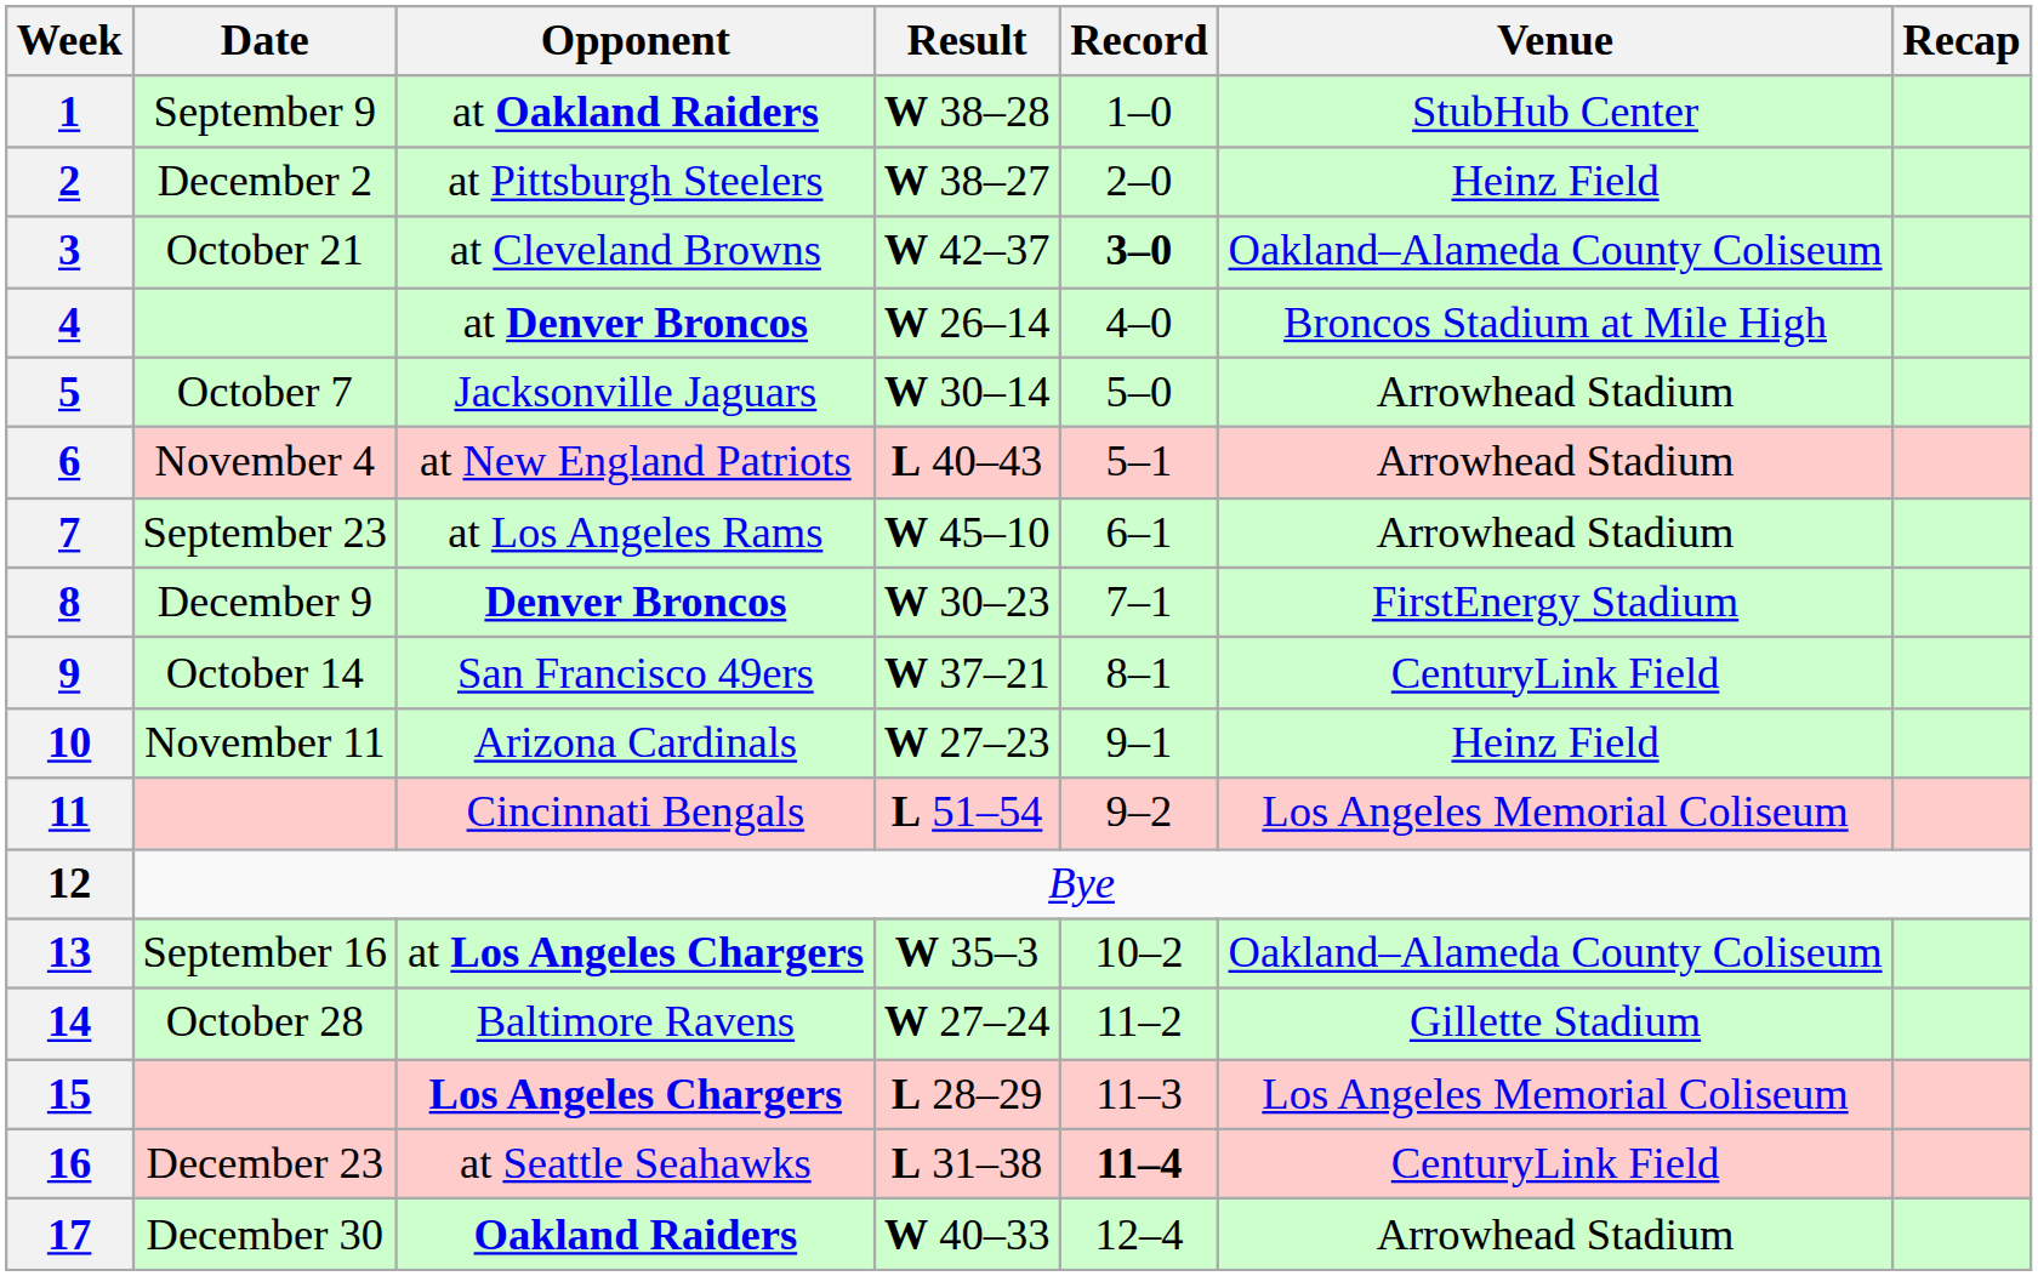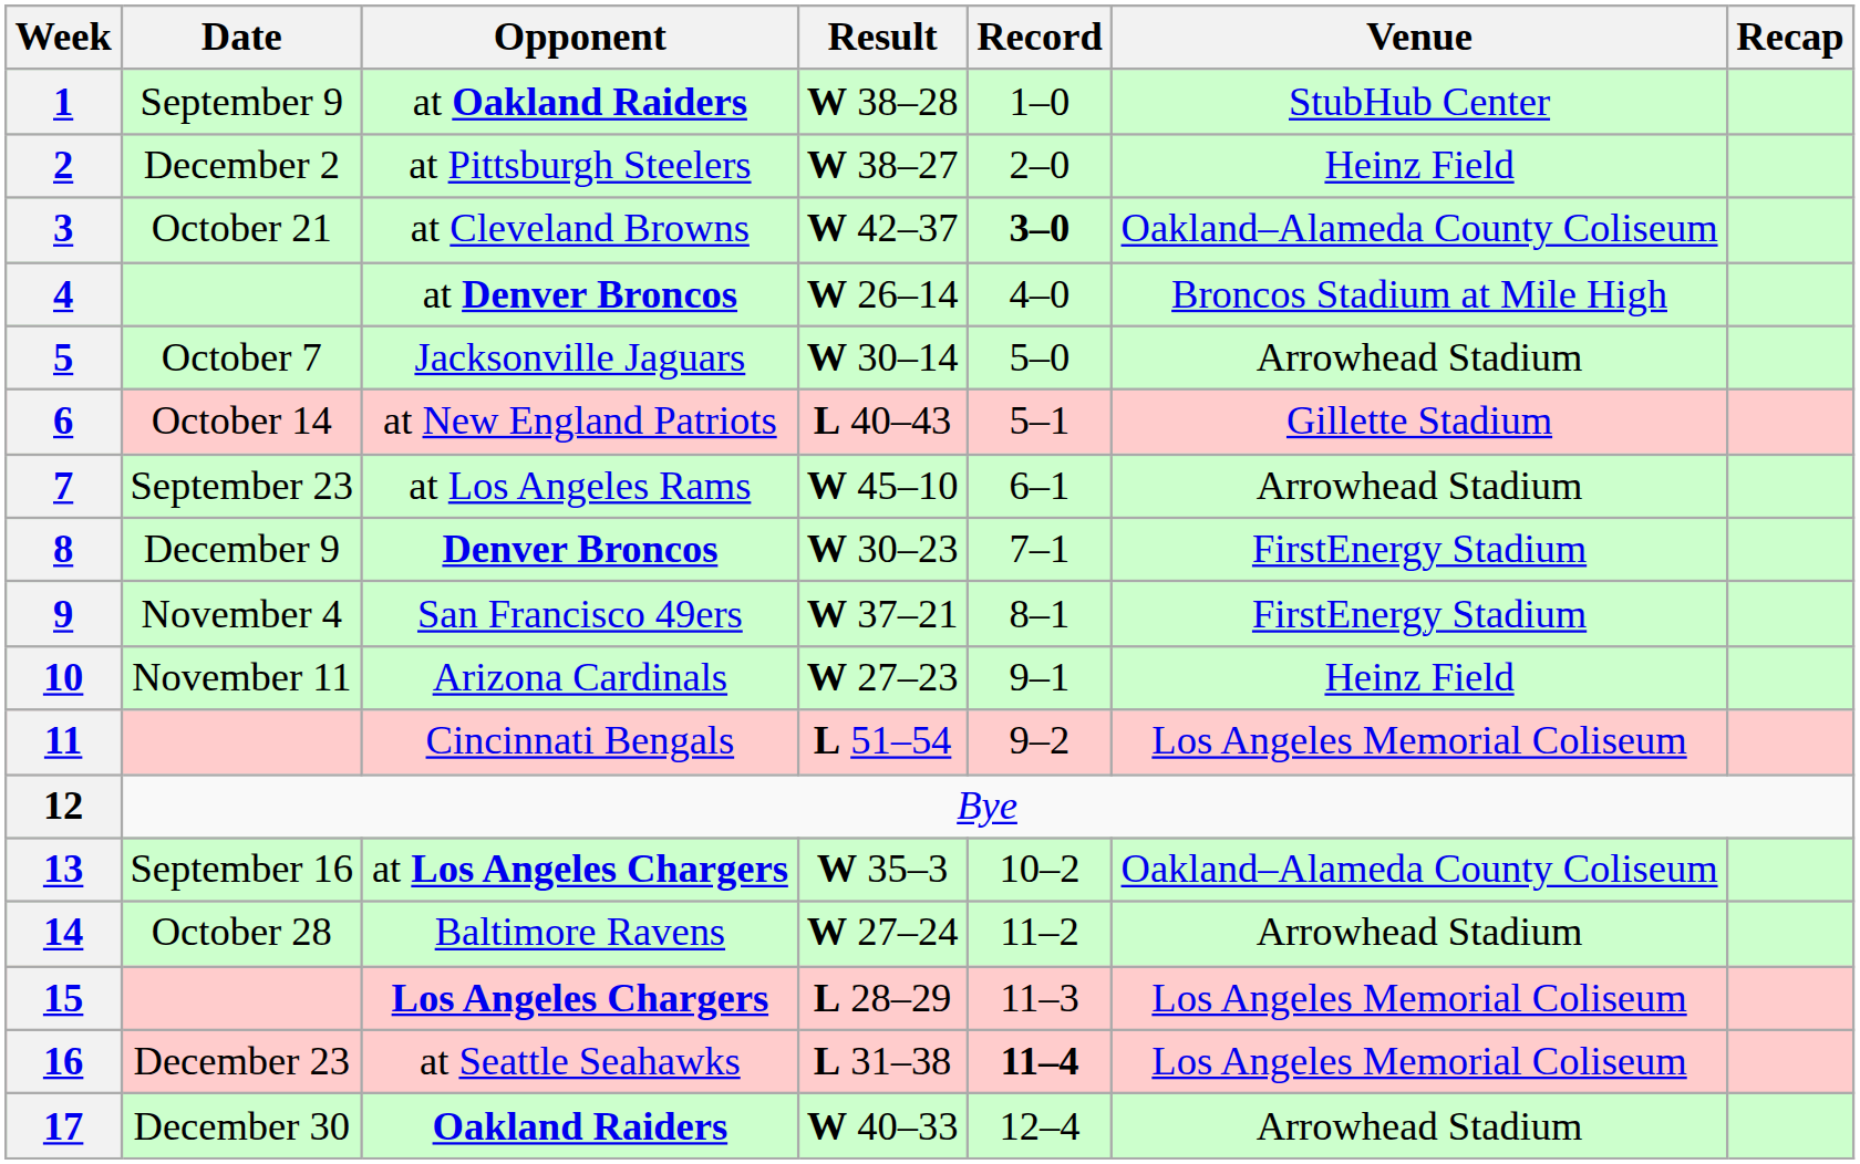6 | Date: November 4 -> October 14
6 | Venue: Arrowhead Stadium -> Gillette Stadium
9 | Date: October 14 -> November 4
9 | Venue: CenturyLink Field -> FirstEnergy Stadium
14 | Venue: Gillette Stadium -> Arrowhead Stadium
16 | Venue: CenturyLink Field -> Los Angeles Memorial Coliseum
